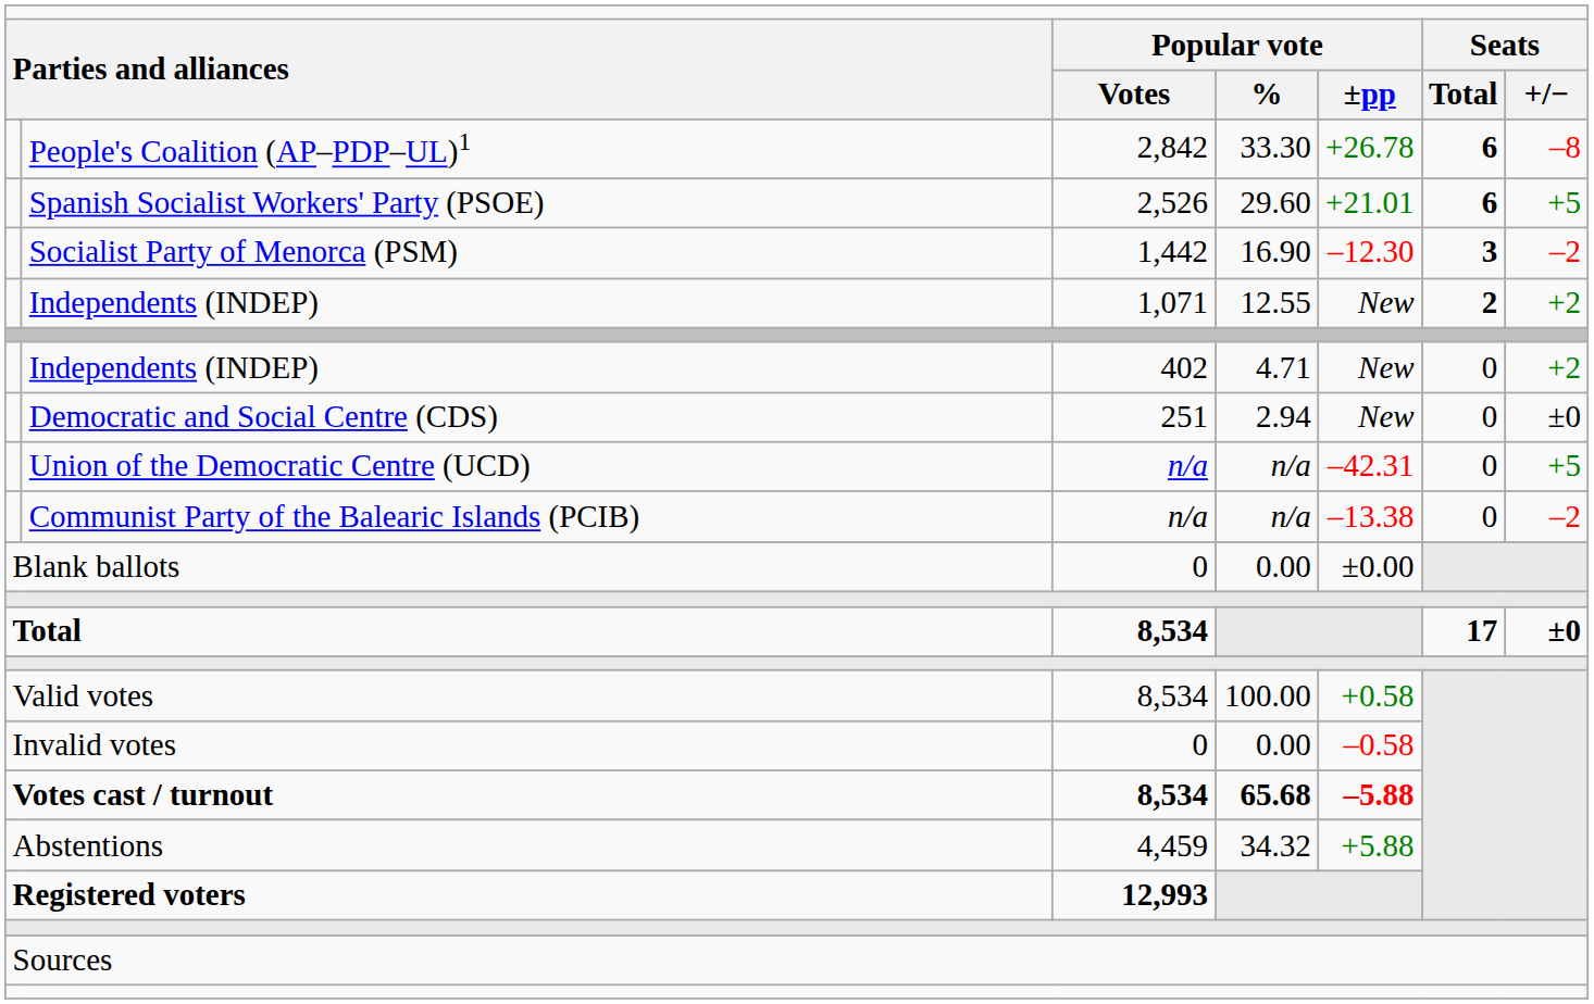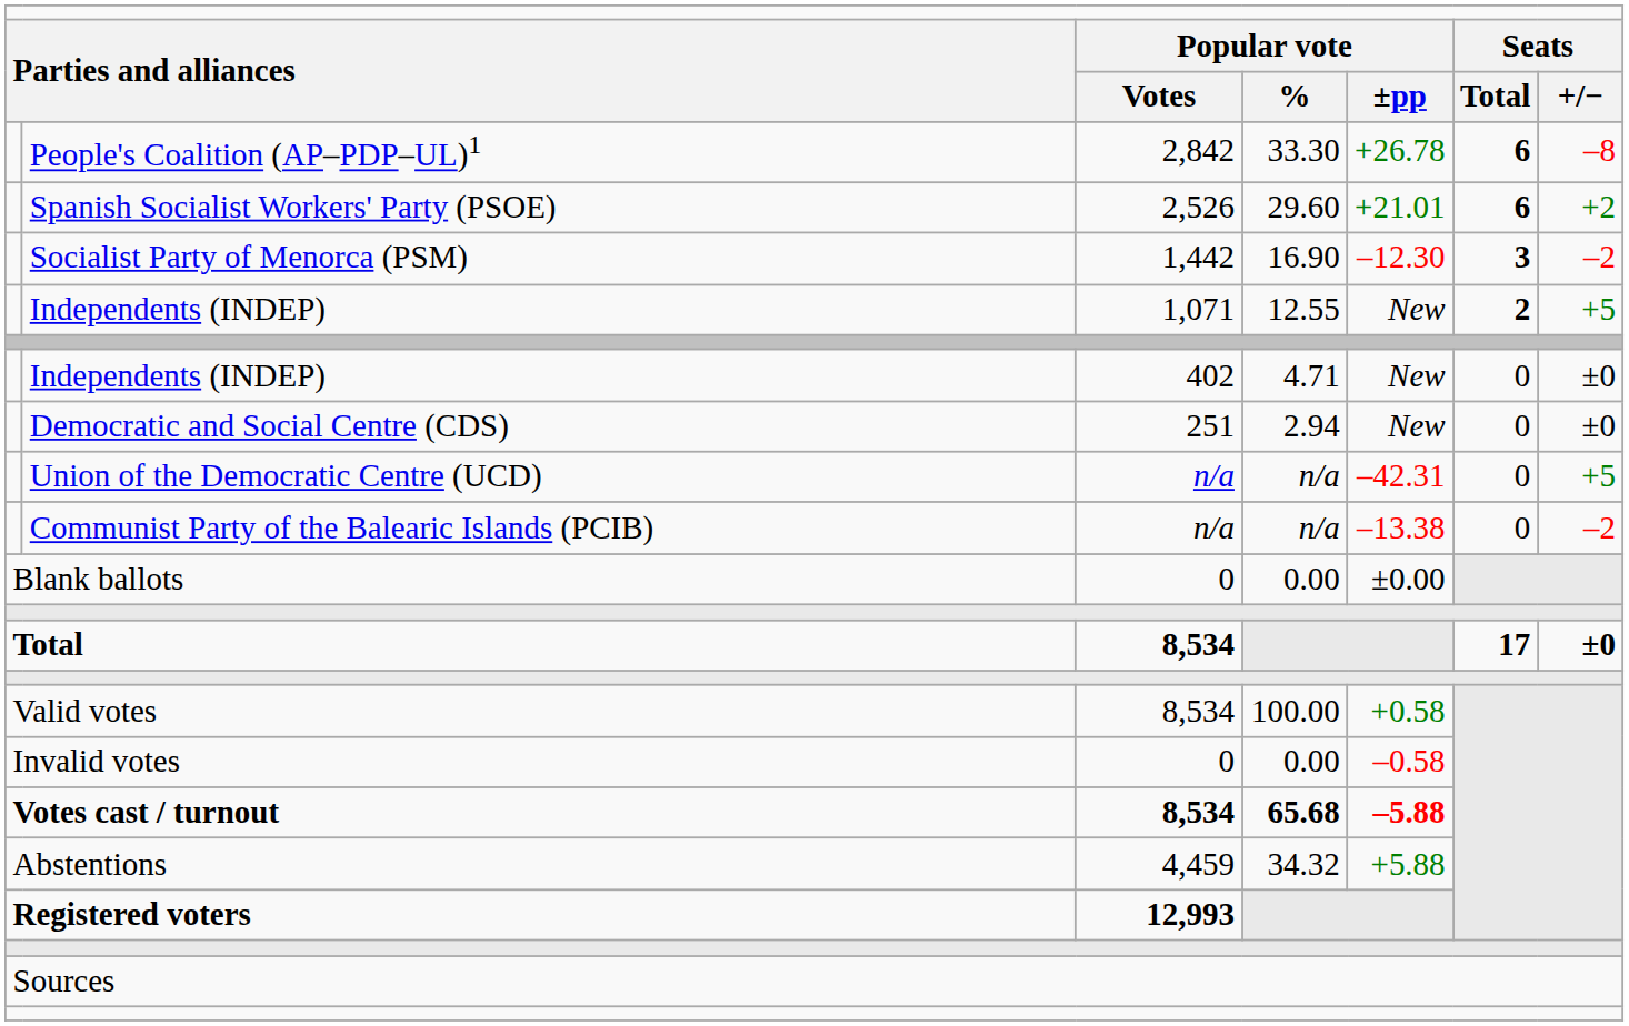Spanish Socialist Workers' Party (PSOE) | column 7: +5 -> +2
Independents (INDEP) / 1,071 | column 7: +2 -> +5
Independents (INDEP) / 402 | column 7: +2 -> ±0
